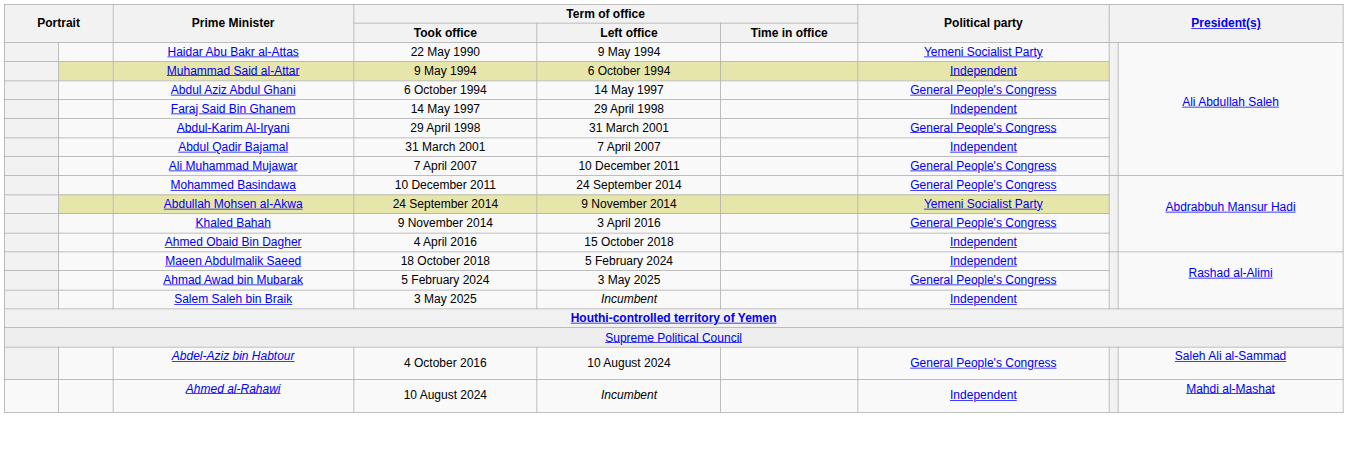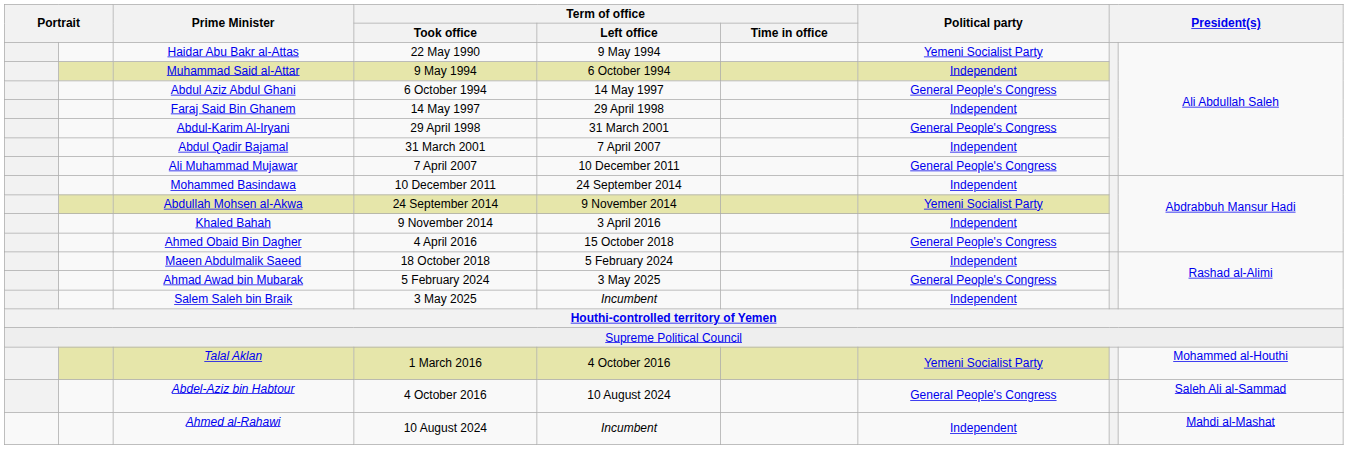Mohammed Basindawa | Political party: General People's Congress -> Independent
Khaled Bahah | Political party: General People's Congress -> Independent
Ahmed Obaid Bin Dagher | Political party: Independent -> General People's Congress
+ row: Talal Aklan | 1 March 2016 | 4 October 2016 | Yemeni Socialist Party | Mohammed al-Houthi
